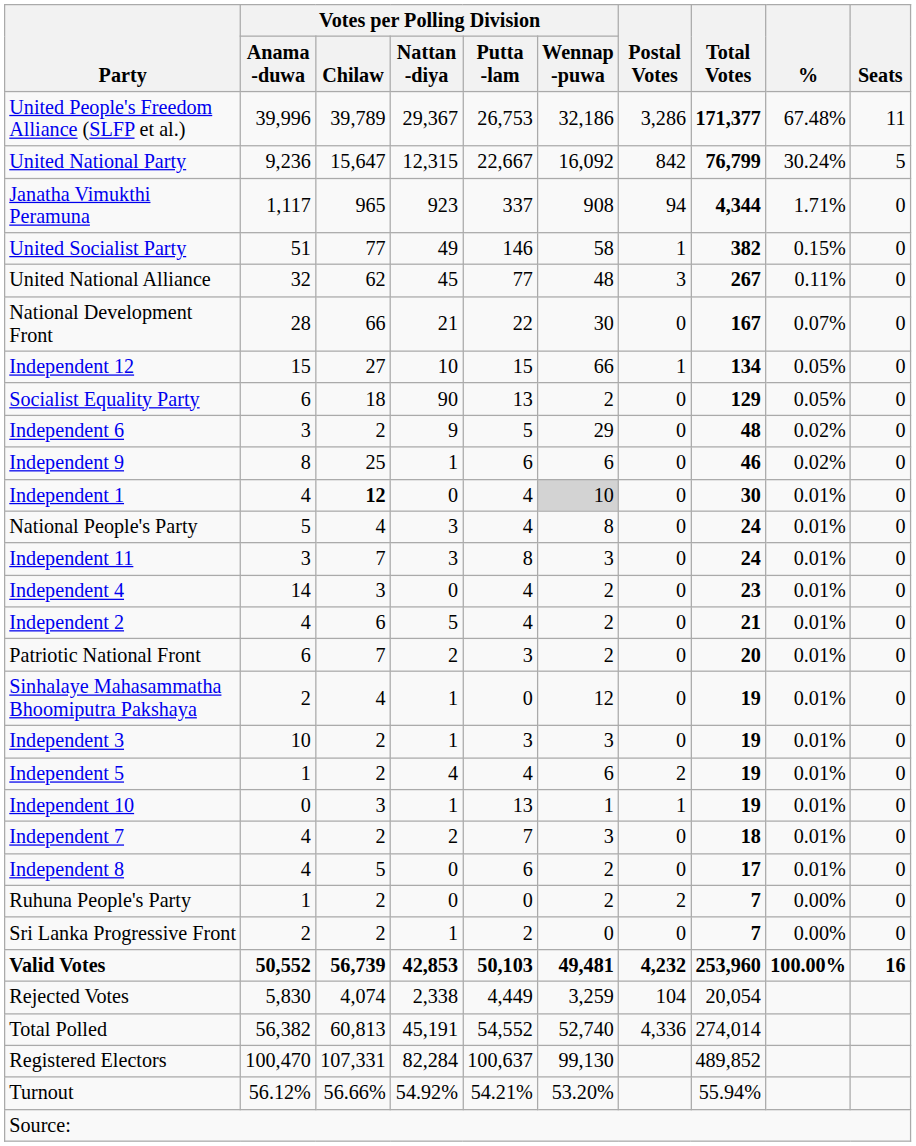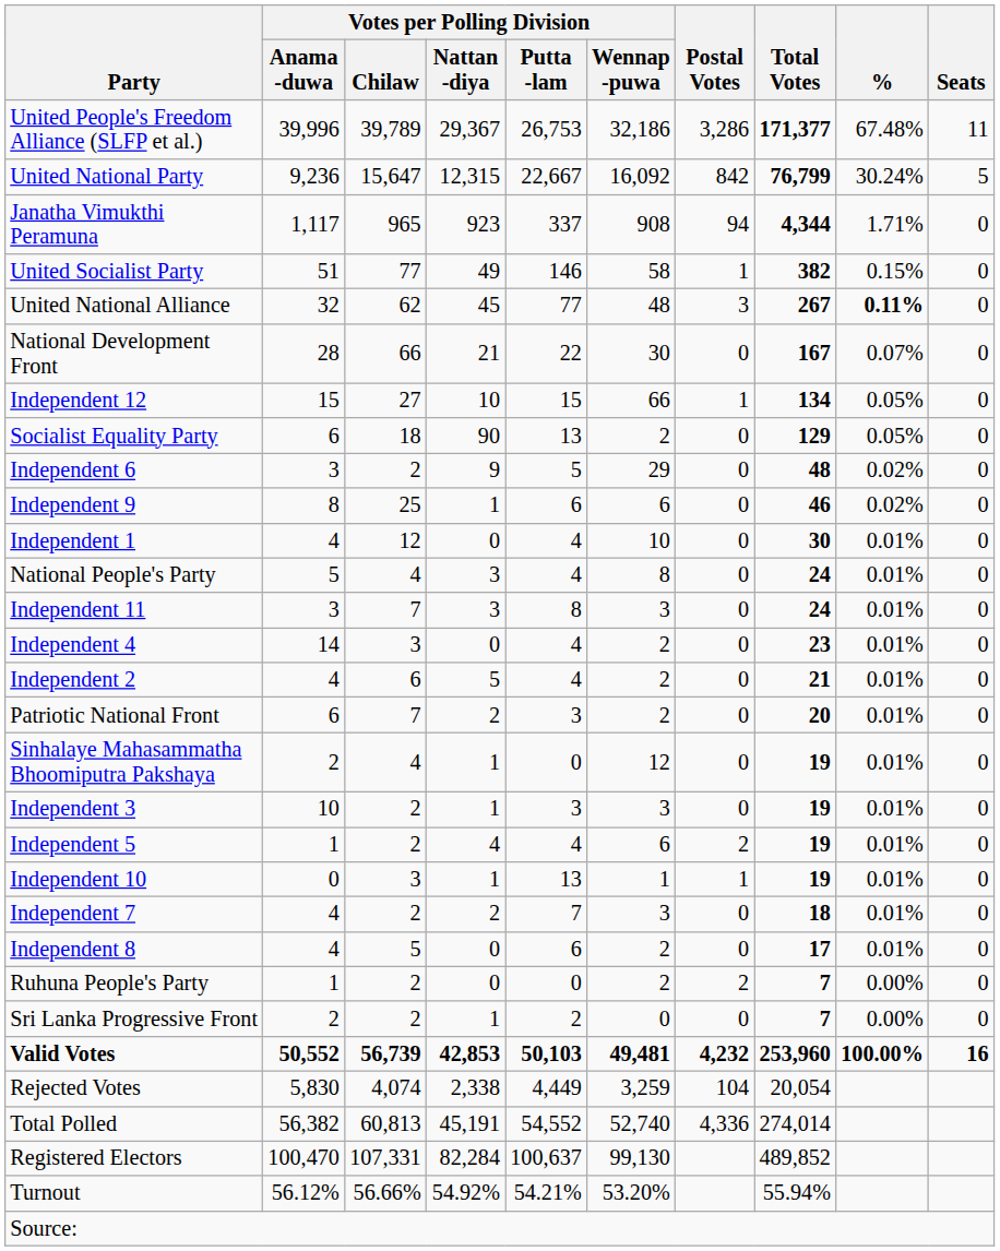United National Alliance | %: normal -> bold
Independent 1 | Votes per Polling Division / Chilaw: bold -> normal
Independent 1 | Votes per Polling Division / Wennap -puwa: lightgrey background -> no background
